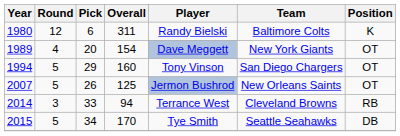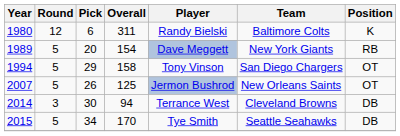1989 | Round: 4 -> 5
1989 | Position: OT -> RB
1994 | Overall: 160 -> 158
2014 | Pick: 33 -> 30
2014 | Position: RB -> DB
